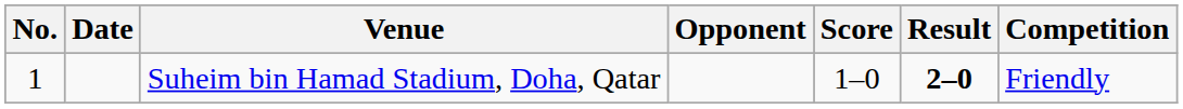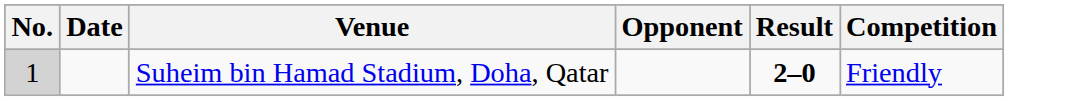- column: Score | 1–0
Suheim bin Hamad Stadium, Doha, Qatar | No.: no background -> lightgrey background
